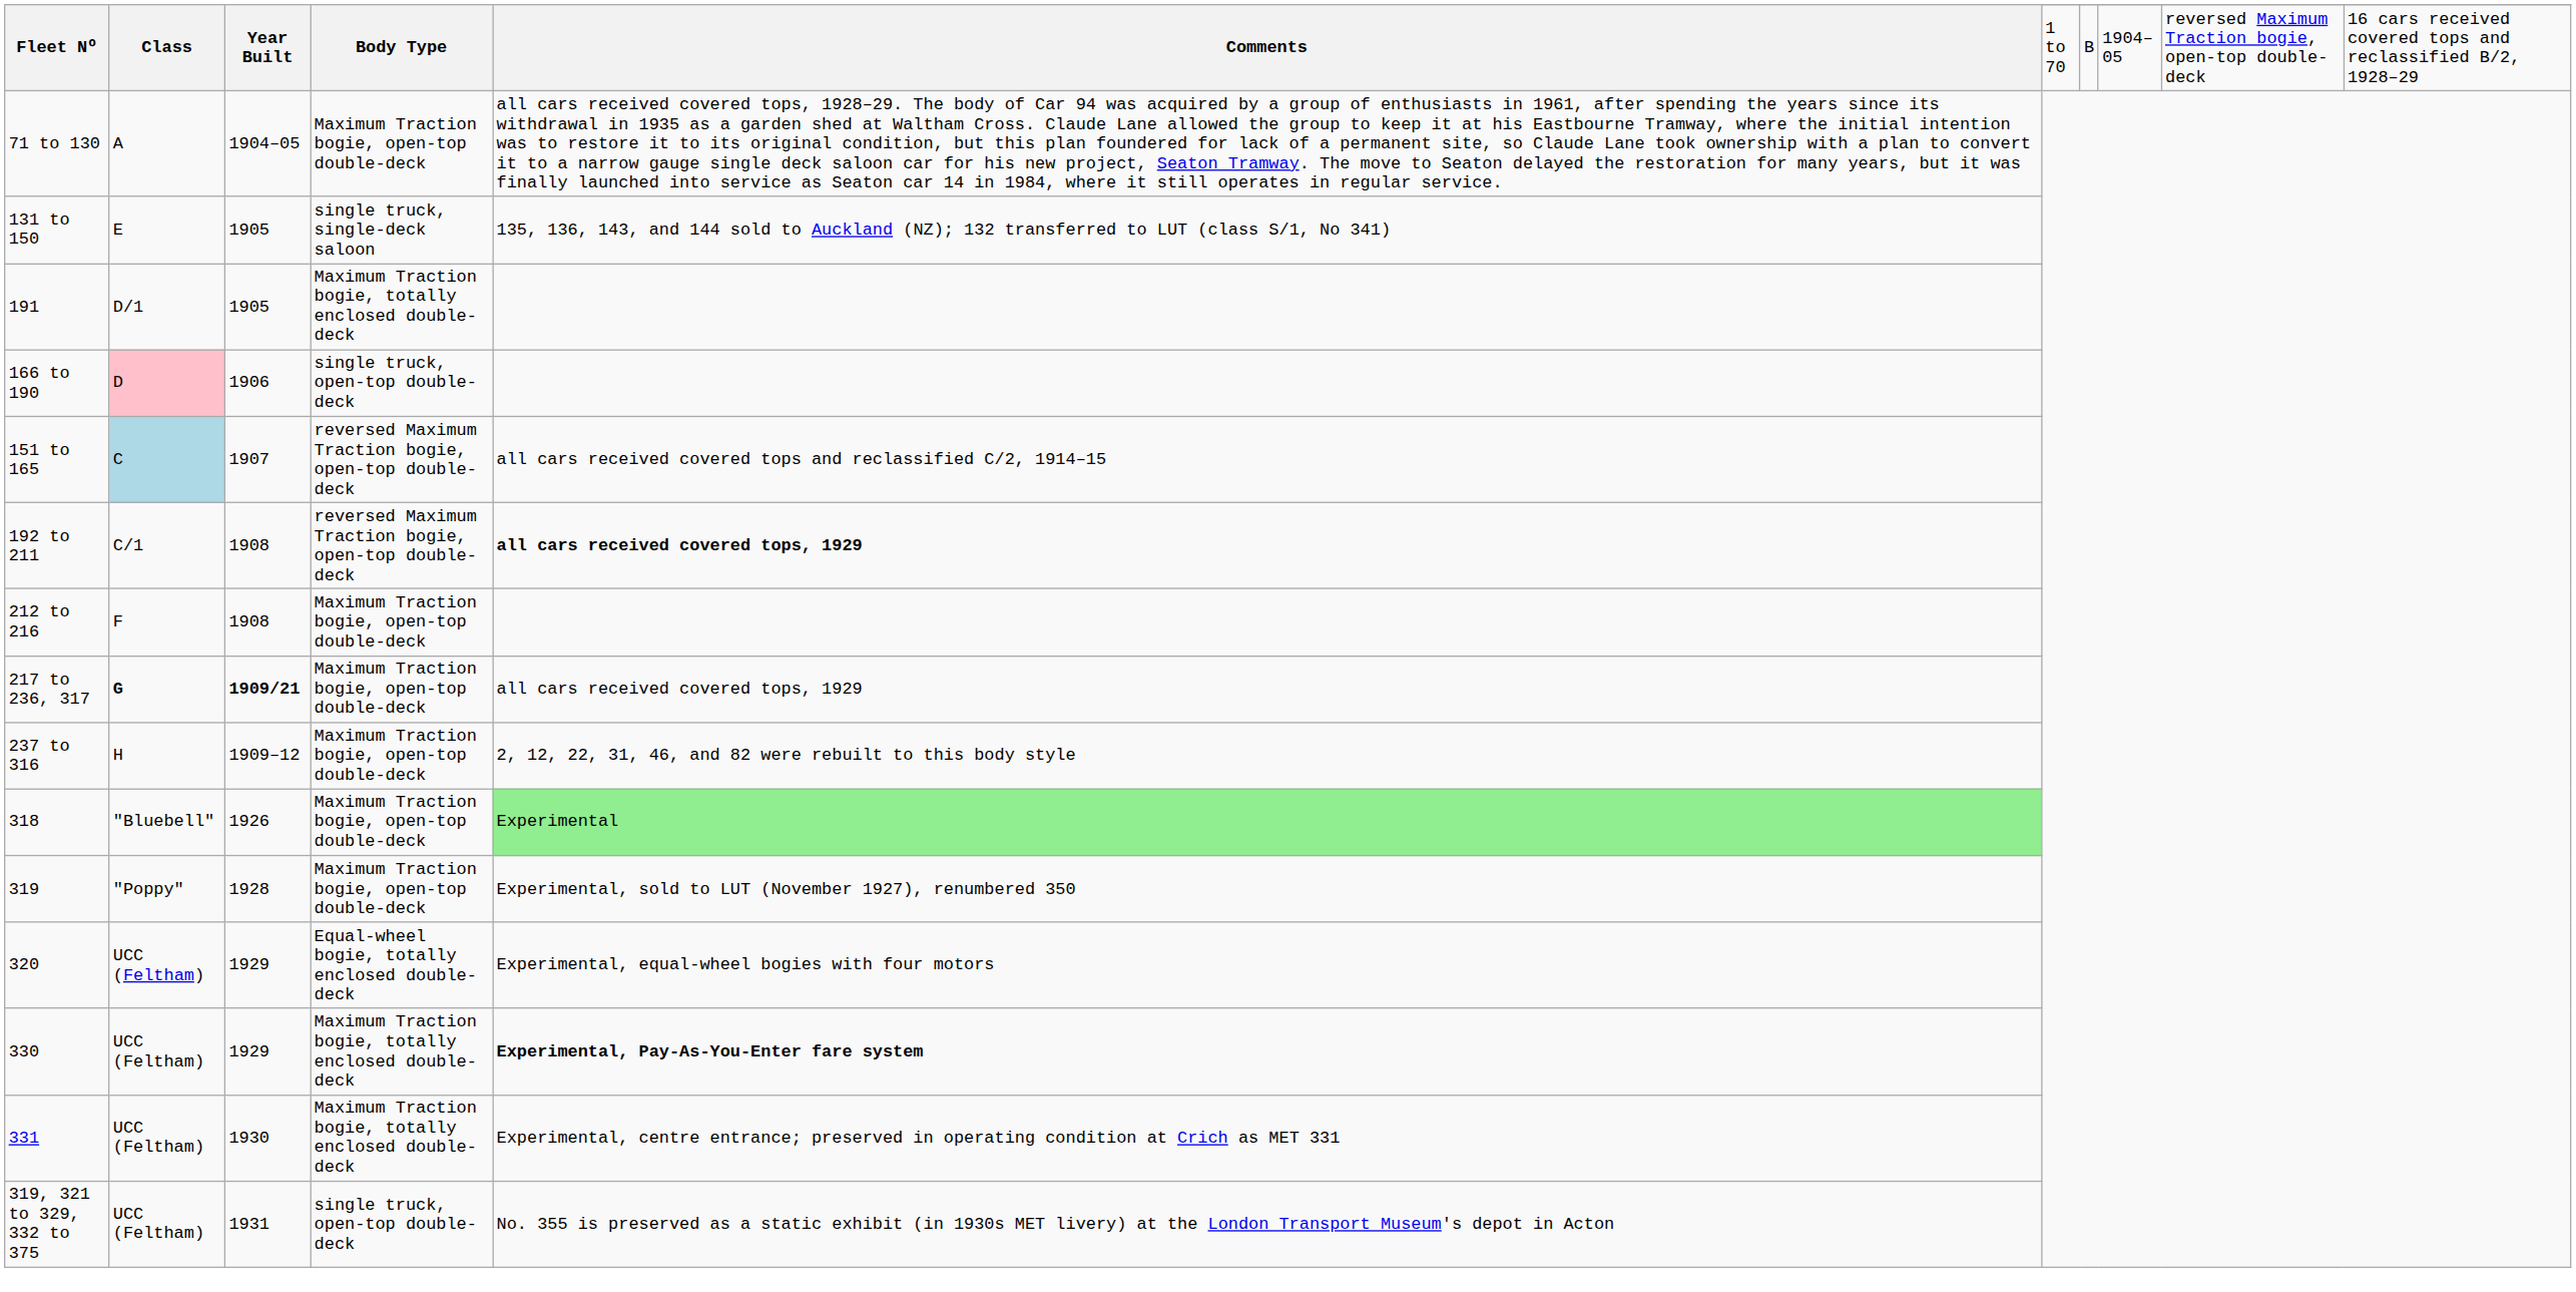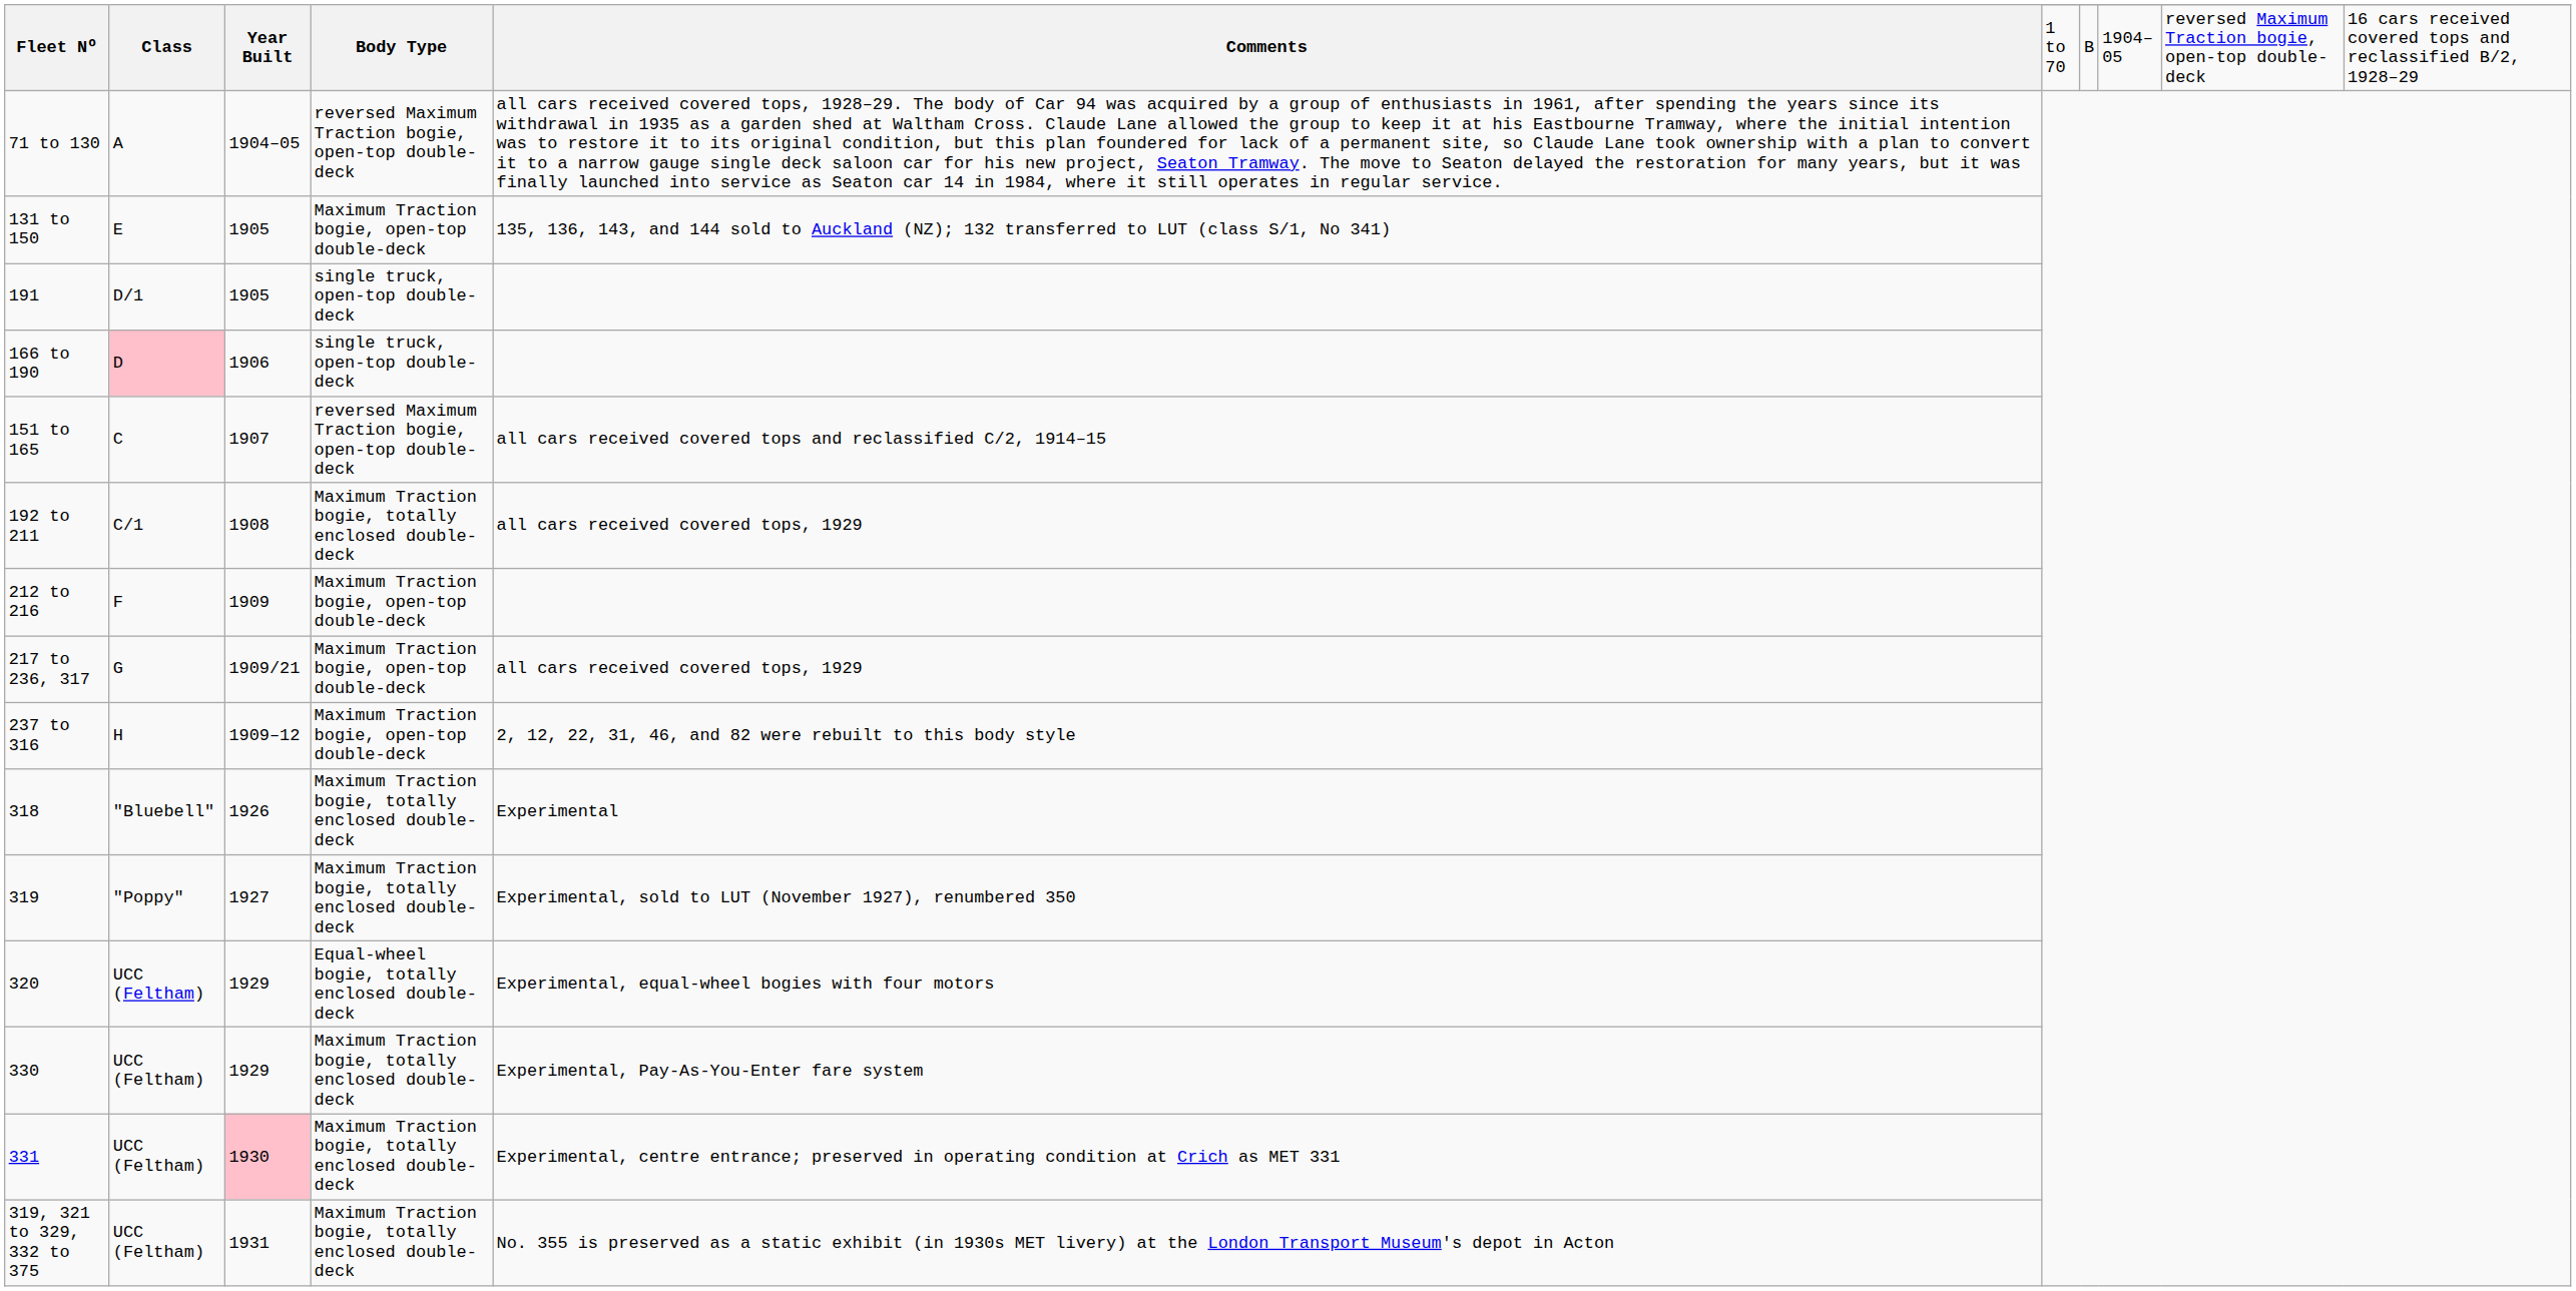71 to 130 | Body Type: Maximum Traction bogie, open-top double-deck -> reversed Maximum Traction bogie, open-top double-deck
131 to 150 | Body Type: single truck, single-deck saloon -> Maximum Traction bogie, open-top double-deck
191 | Body Type: Maximum Traction bogie, totally enclosed double-deck -> single truck, open-top double-deck
151 to 165 | Class: lightblue background -> no background
192 to 211 | Body Type: reversed Maximum Traction bogie, open-top double-deck -> Maximum Traction bogie, totally enclosed double-deck
192 to 211 | Comments: bold -> normal
212 to 216 | Year Built: 1908 -> 1909
217 to 236, 317 | Class: bold -> normal
217 to 236, 317 | Year Built: bold -> normal
318 | Body Type: Maximum Traction bogie, open-top double-deck -> Maximum Traction bogie, totally enclosed double-deck
318 | Comments: lightgreen background -> no background
319 | Year Built: 1928 -> 1927
319 | Body Type: Maximum Traction bogie, open-top double-deck -> Maximum Traction bogie, totally enclosed double-deck
330 | Comments: bold -> normal
331 | Year Built: no background -> pink background
319, 321 to 329, 332 to 375 | Body Type: single truck, open-top double-deck -> Maximum Traction bogie, totally enclosed double-deck
